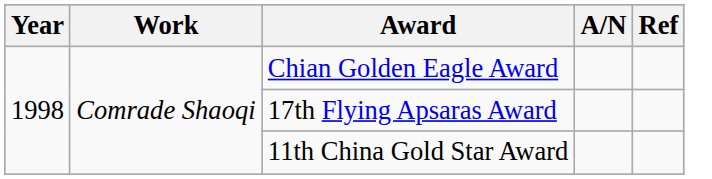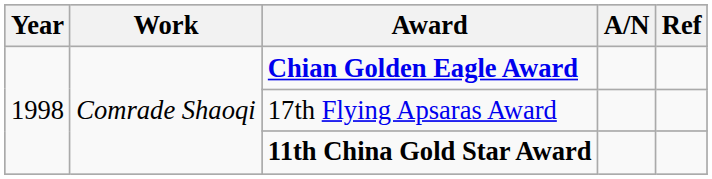Chian Golden Eagle Award | Award: normal -> bold
11th China Gold Star Award | Award: normal -> bold
